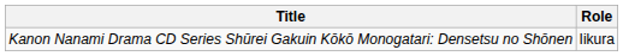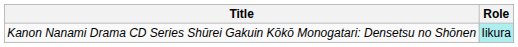row 2 | Role: no background -> paleturquoise background
